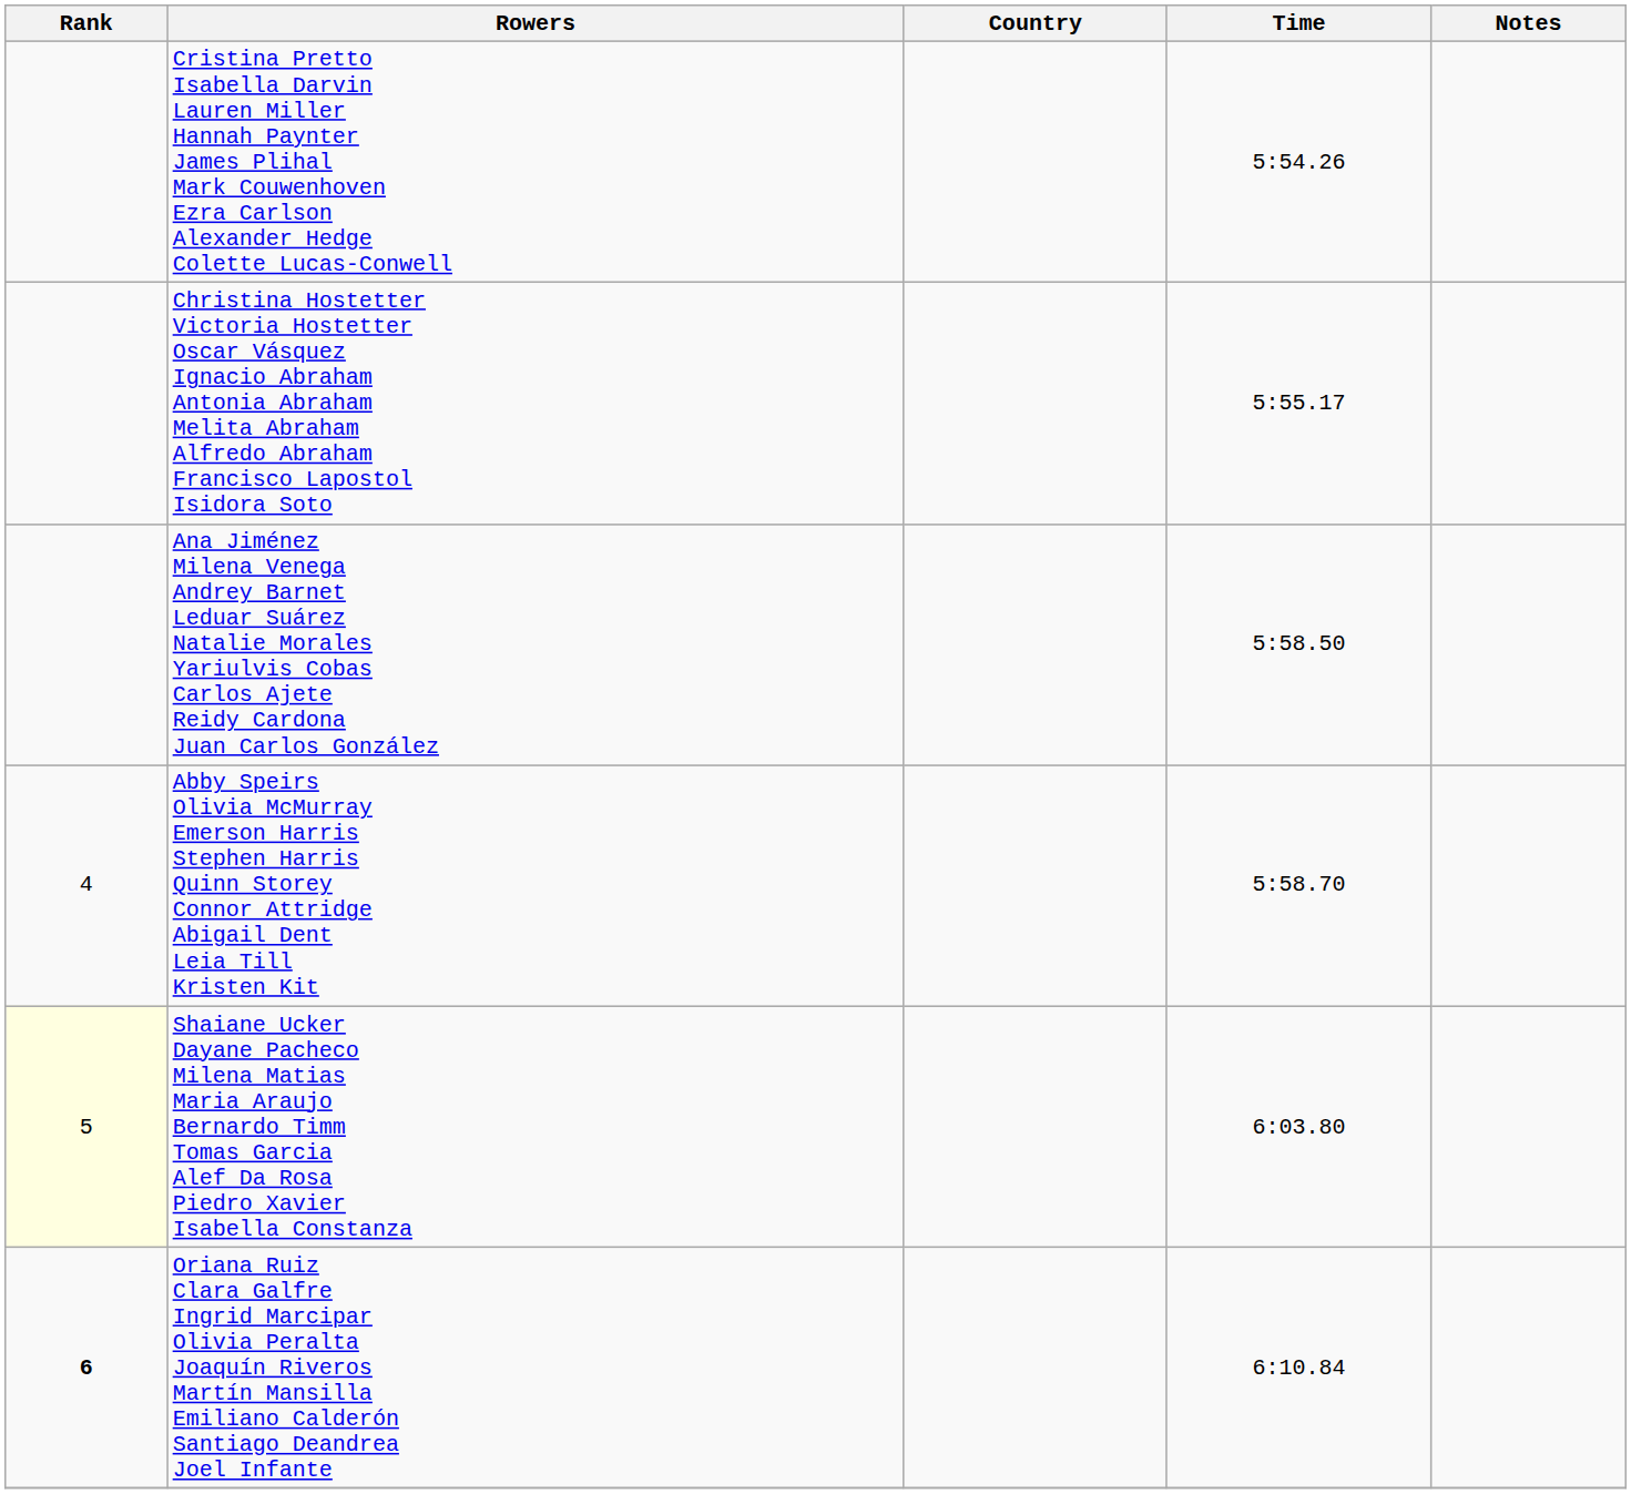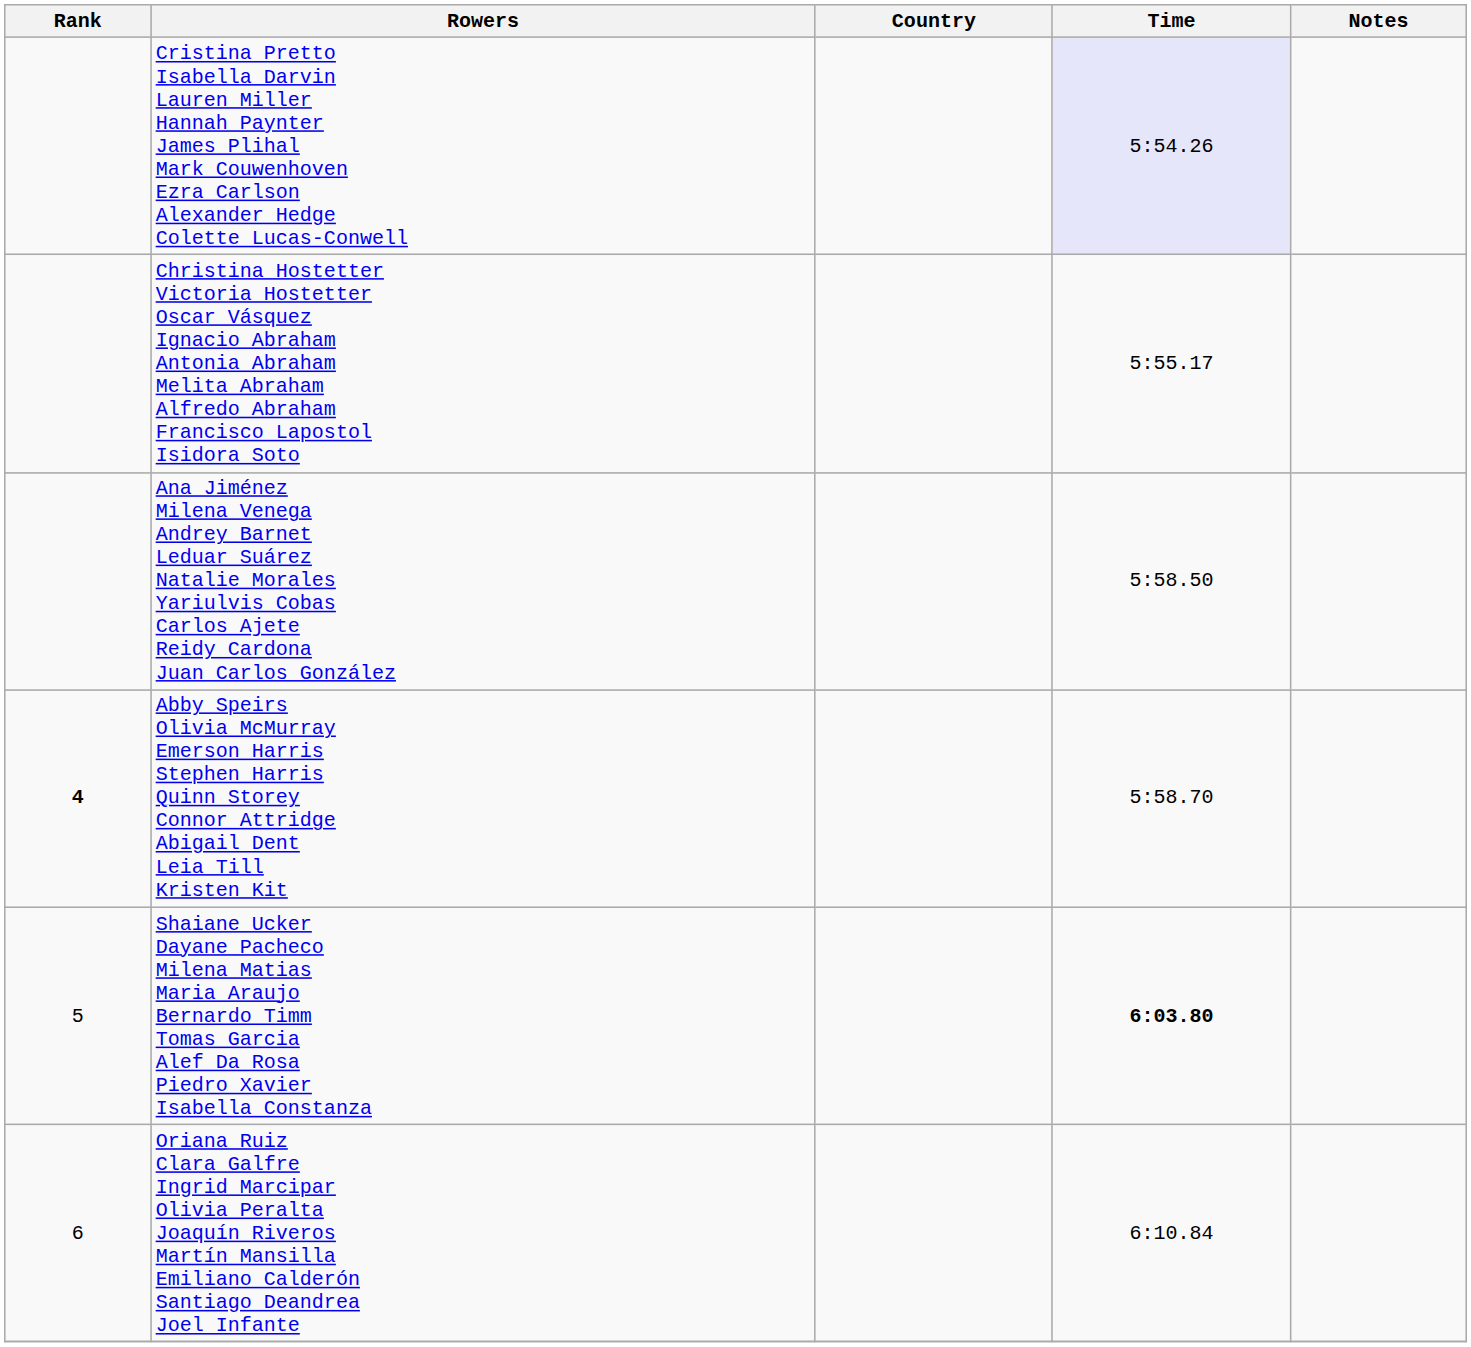row 2 | Time: no background -> lavender background
row 5 | Rank: normal -> bold
row 6 | Rank: lightyellow background -> no background
row 6 | Time: normal -> bold
row 7 | Rank: bold -> normal
